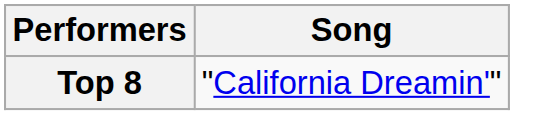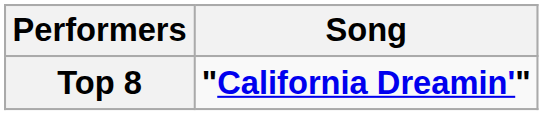Top 8 | Song: normal -> bold
